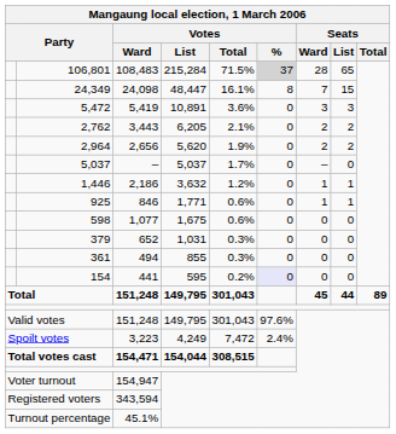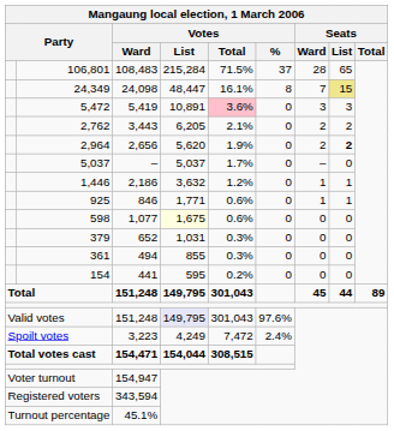106,801 | Votes / %: lightgrey background -> no background
24,349 | Seats / List: no background -> khaki background
5,472 | Votes / Total: no background -> pink background
2,964 | Seats / List: normal -> bold
598 | Votes / List: no background -> lightyellow background
154 | Votes / %: lavender background -> no background
Valid votes | Votes / List: no background -> lavender background
